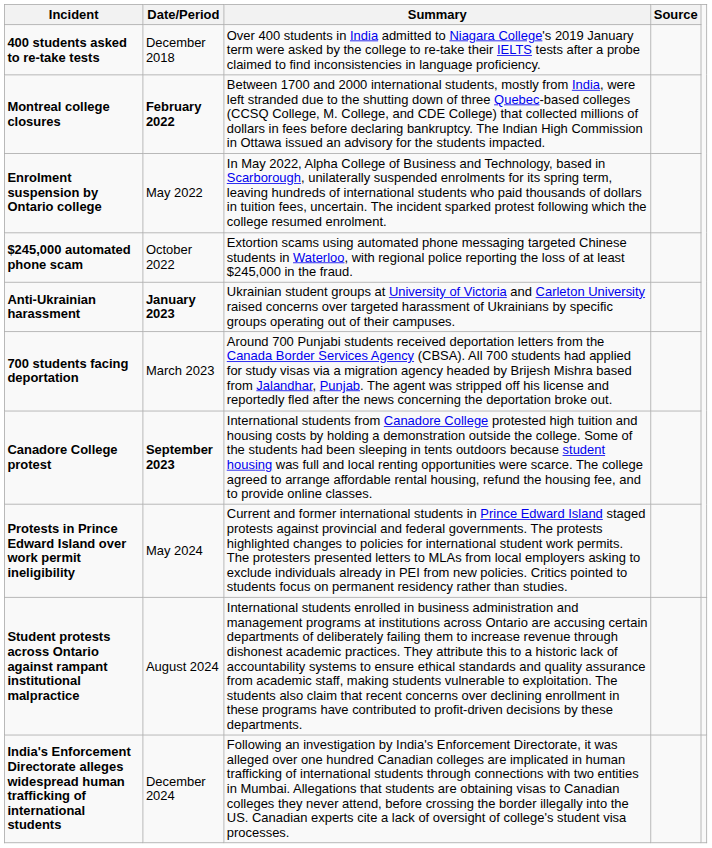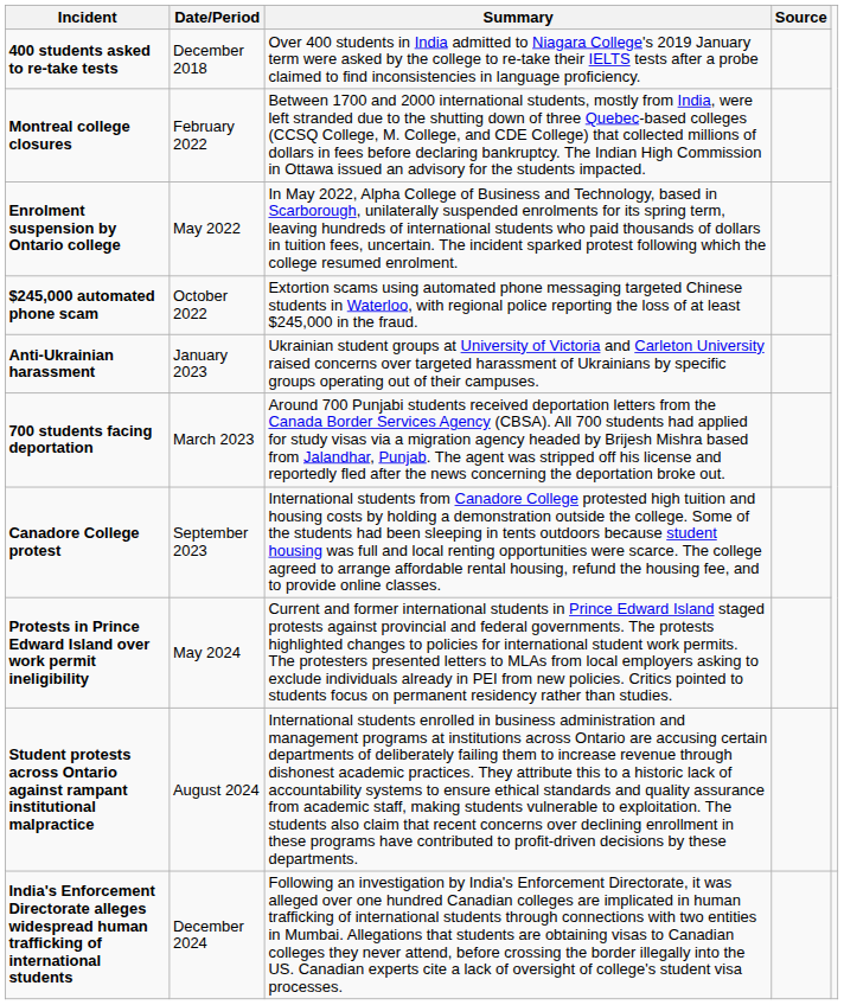Montreal college closures | Date/Period: bold -> normal
Anti-Ukrainian harassment | Date/Period: bold -> normal
Canadore College protest | Date/Period: bold -> normal
